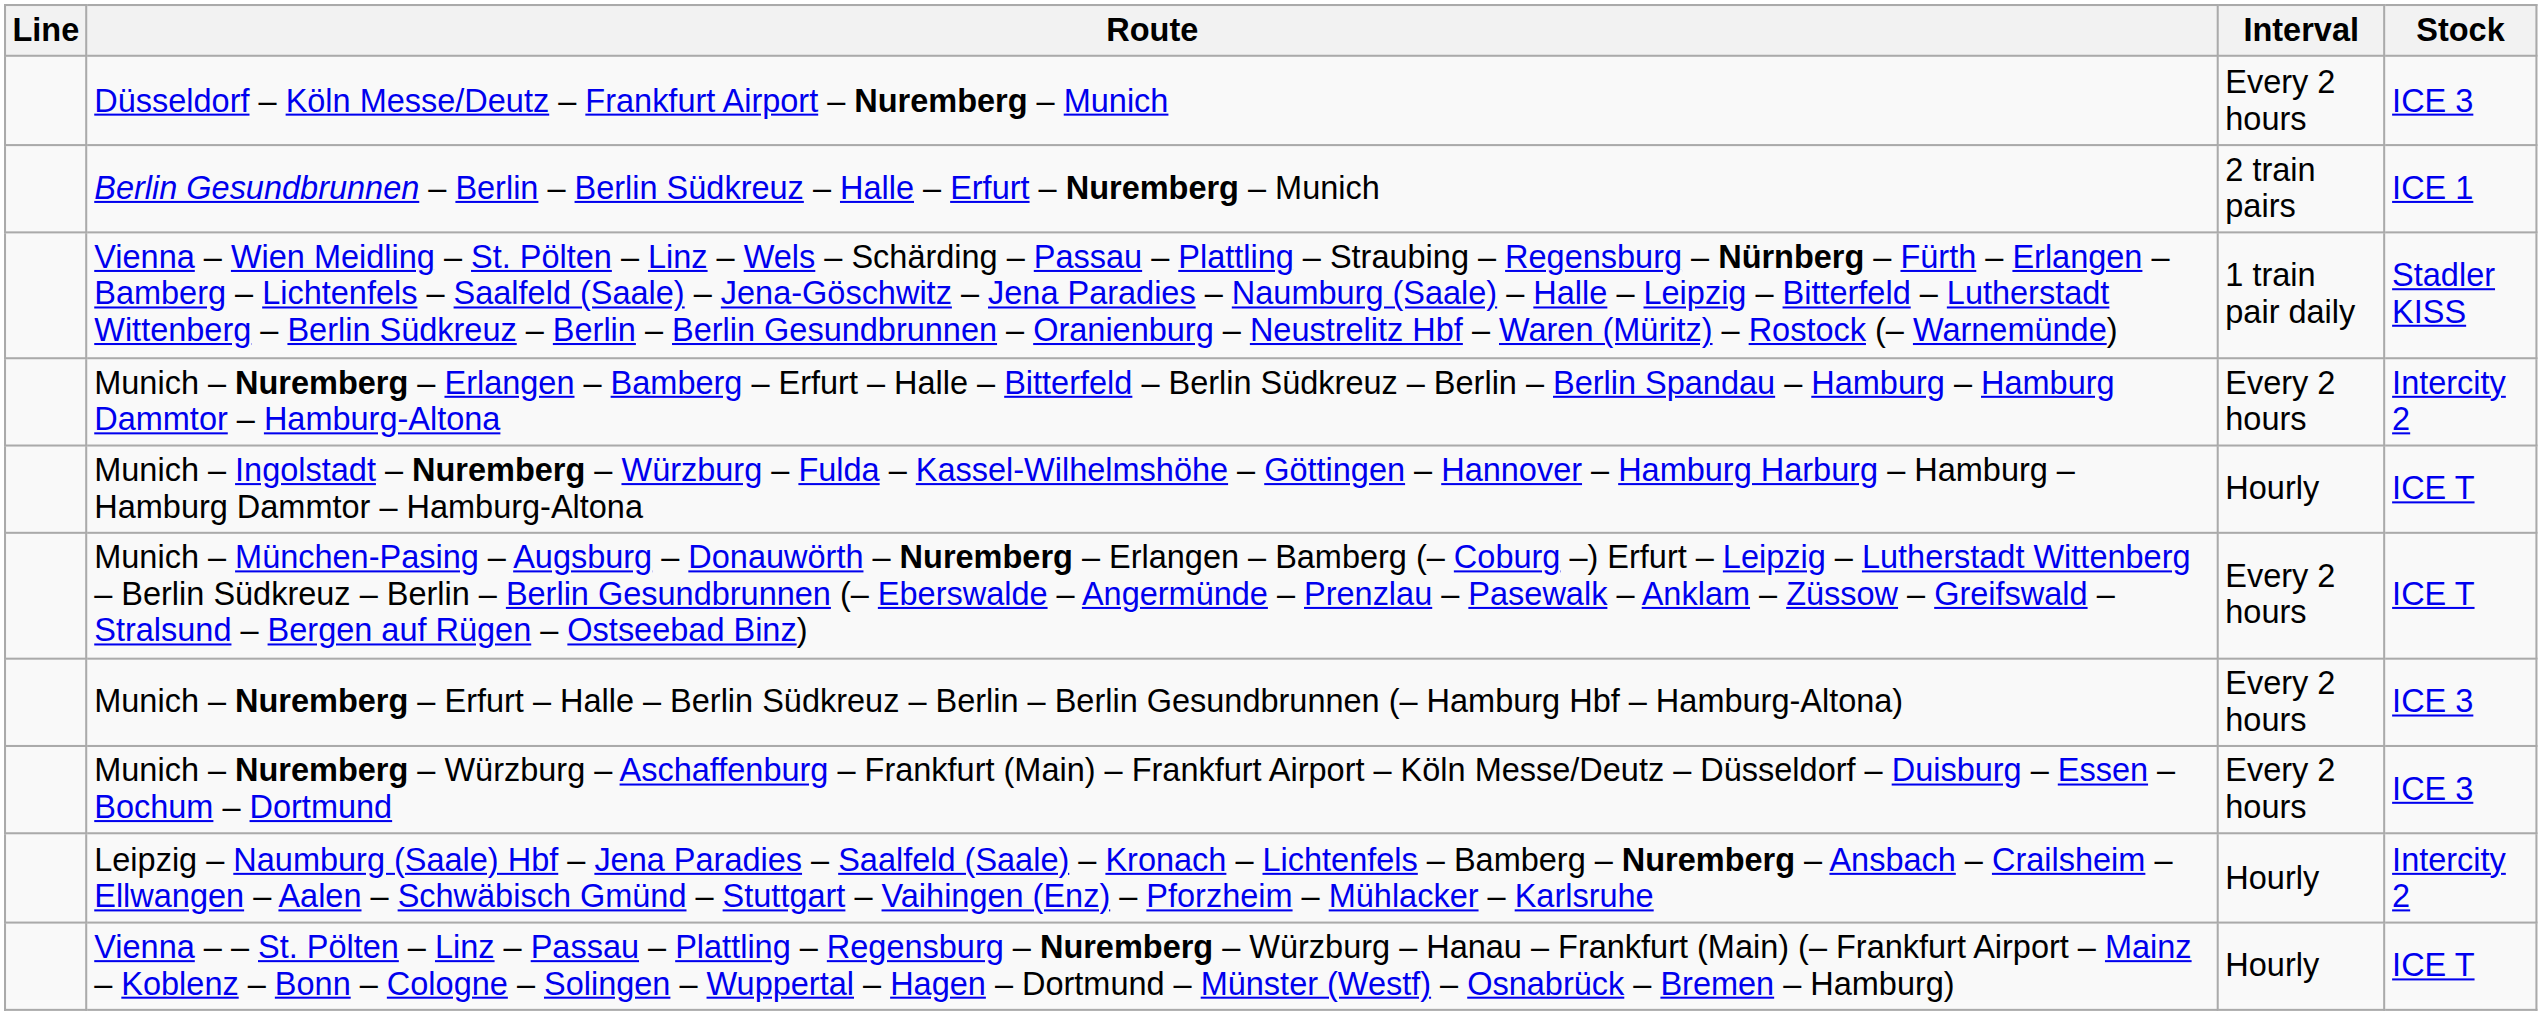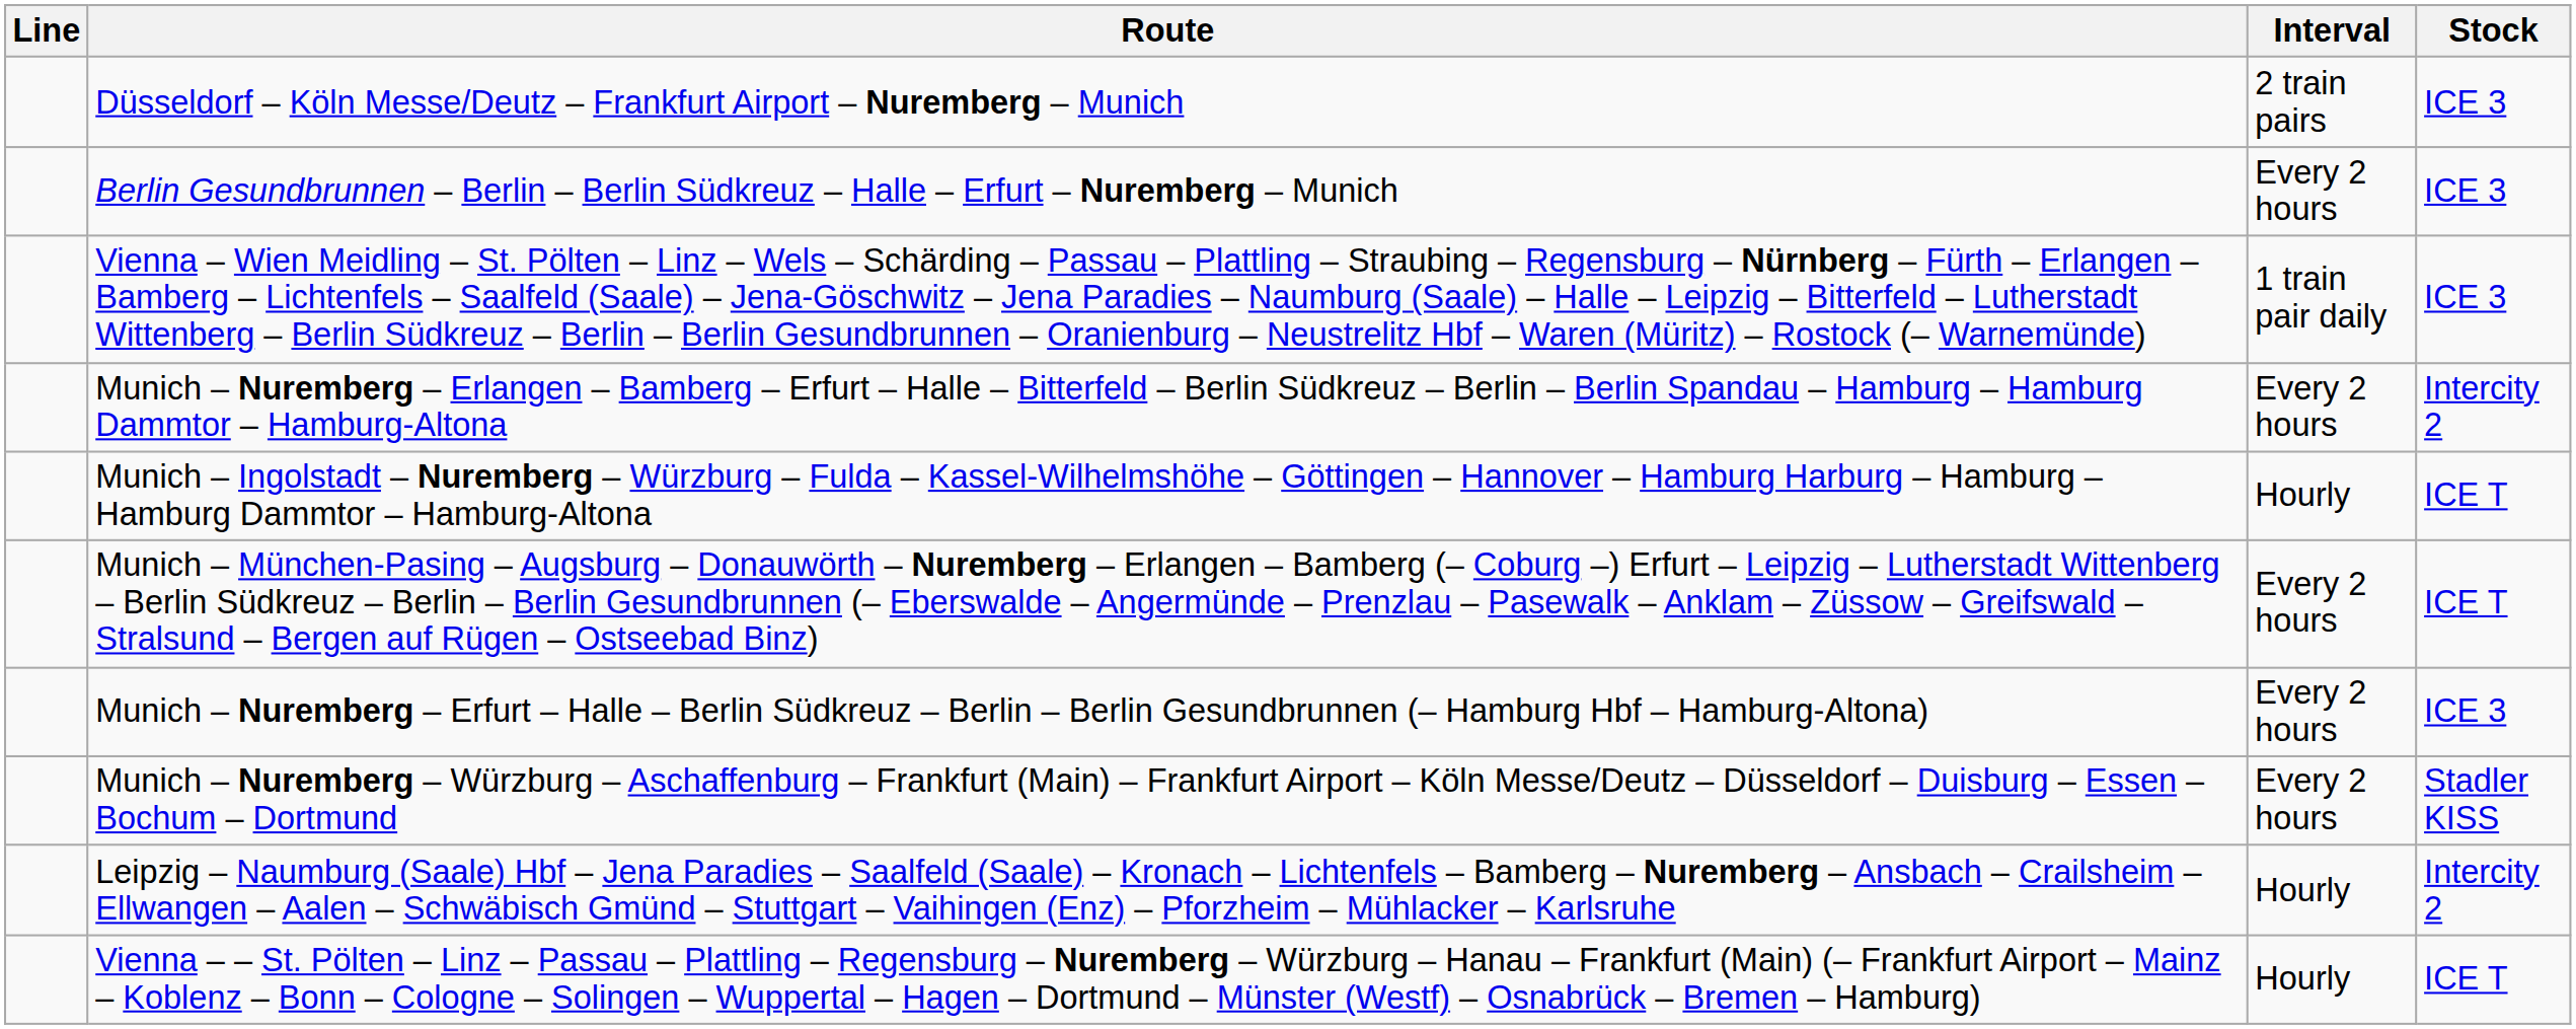row 2 | Interval: Every 2 hours -> 2 train pairs
row 3 | Interval: 2 train pairs -> Every 2 hours
row 3 | Stock: ICE 1 -> ICE 3
row 4 | Stock: Stadler KISS -> ICE 3
row 9 | Stock: ICE 3 -> Stadler KISS
